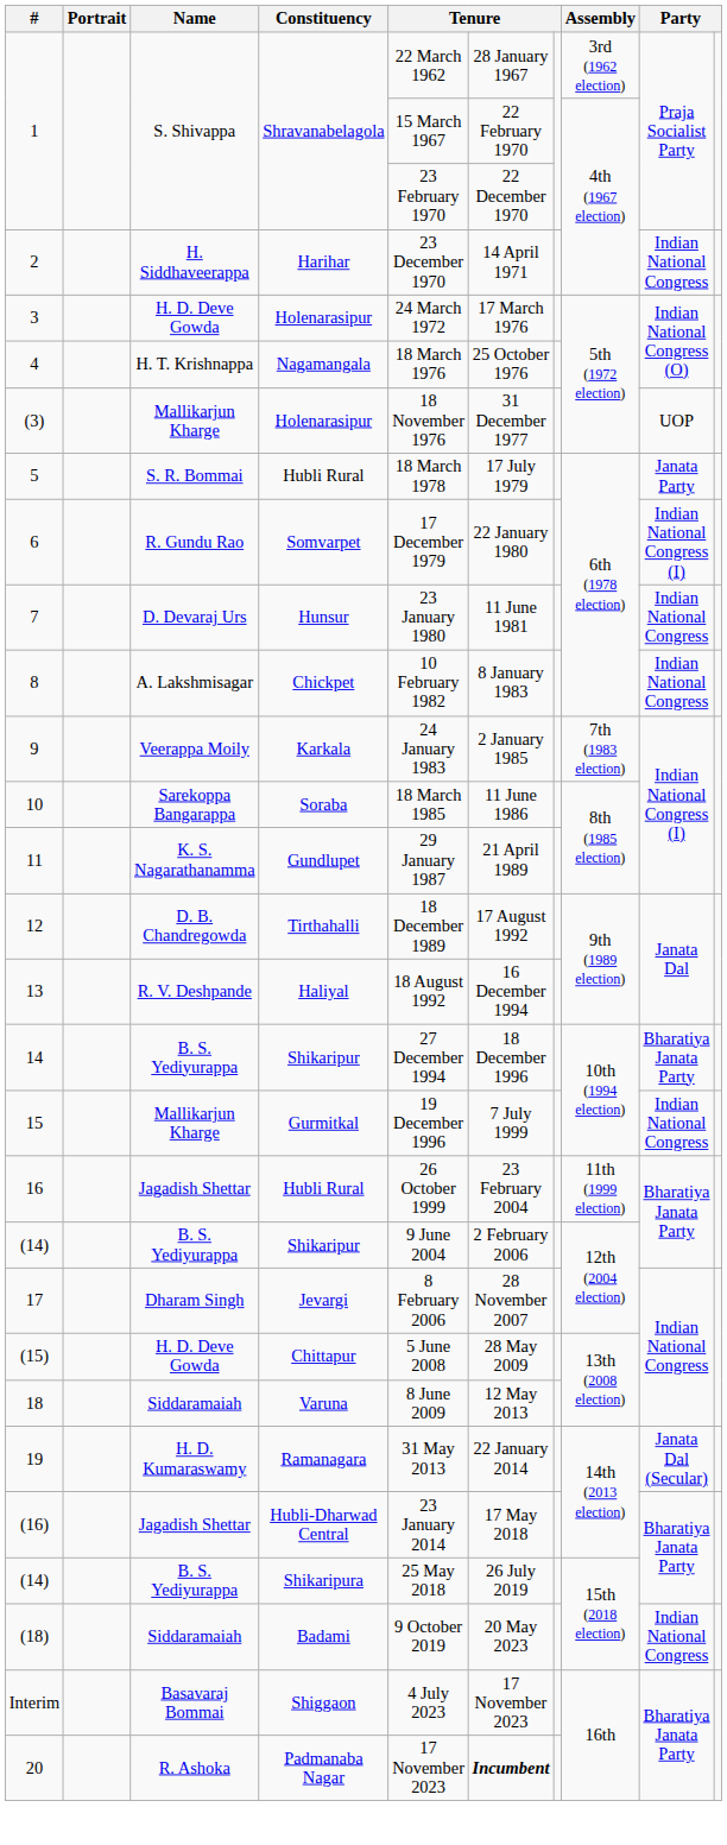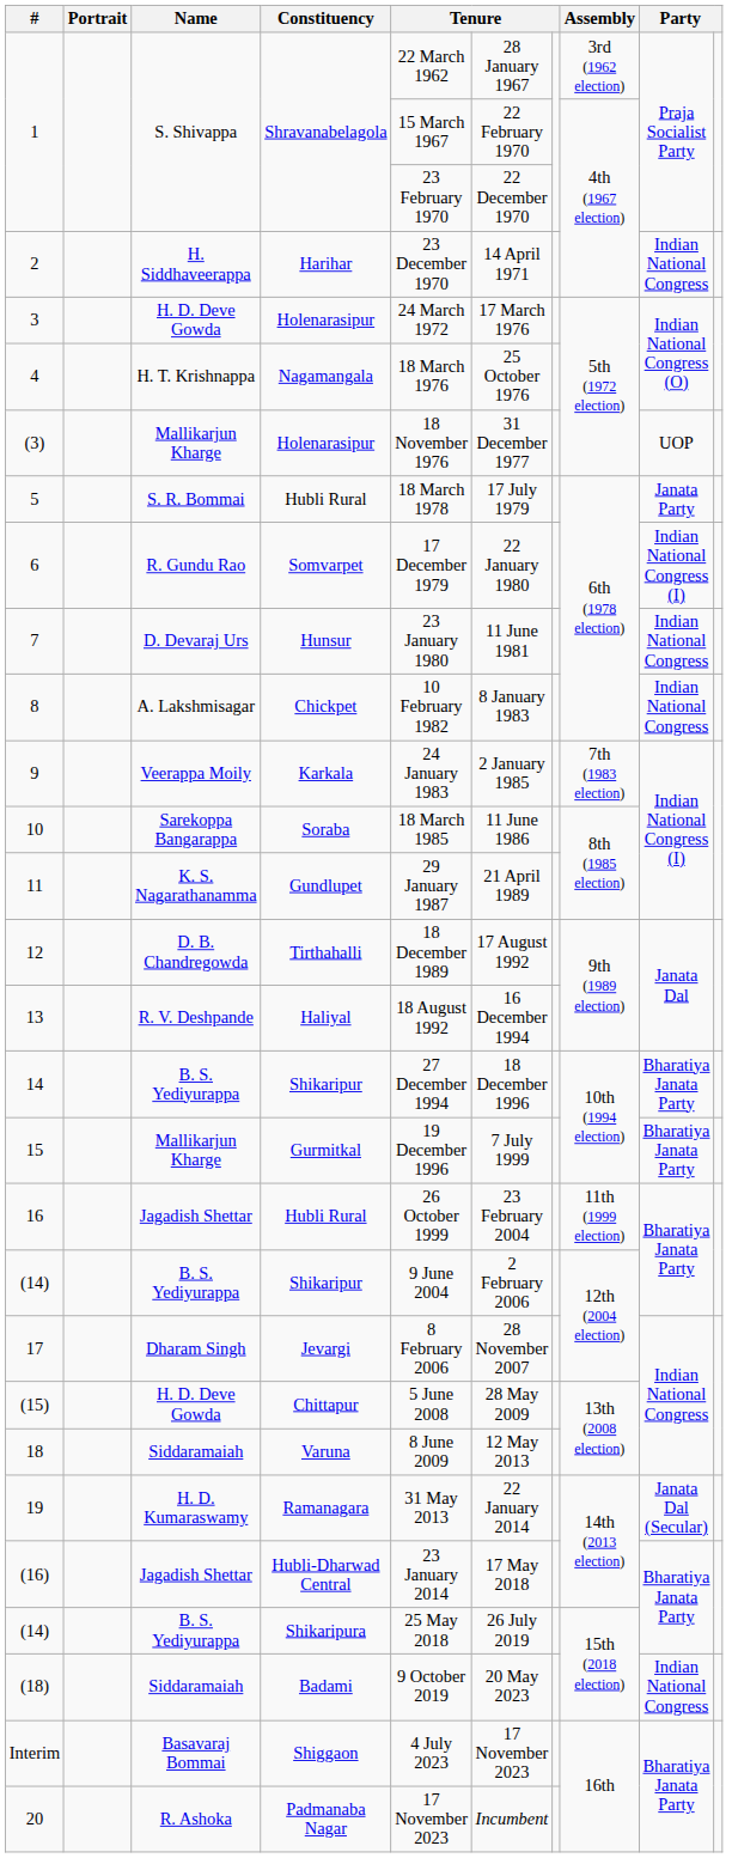15 | column 9: Indian National Congress -> Bharatiya Janata Party
20 | column 6: bold -> normal
